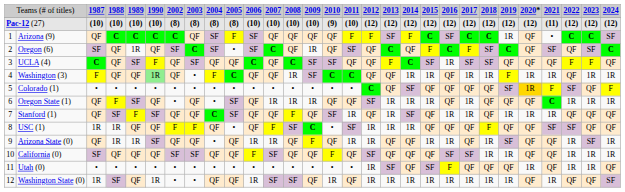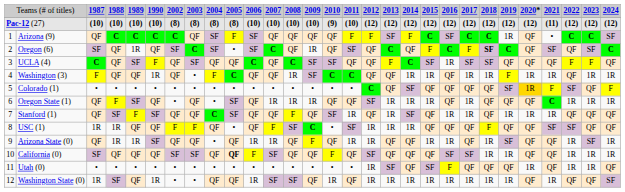Oregon (6) | column 23: normal -> bold
Washington (3) | column 6: lightgreen background -> no background
California (0) | column 10: normal -> bold
